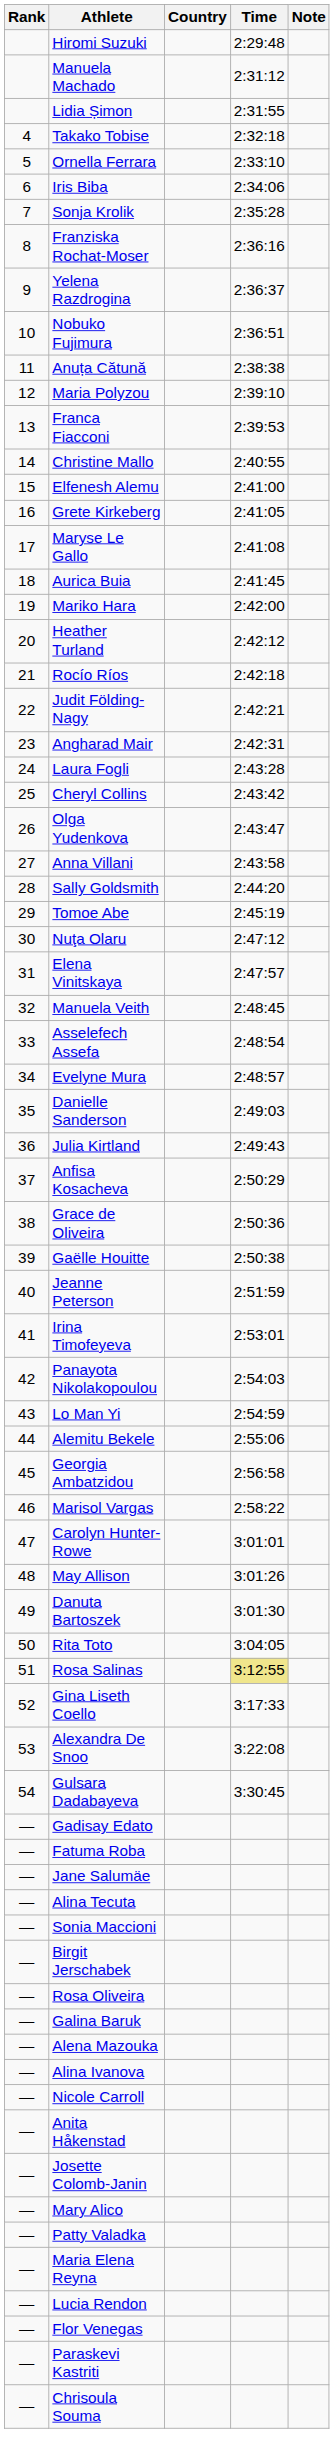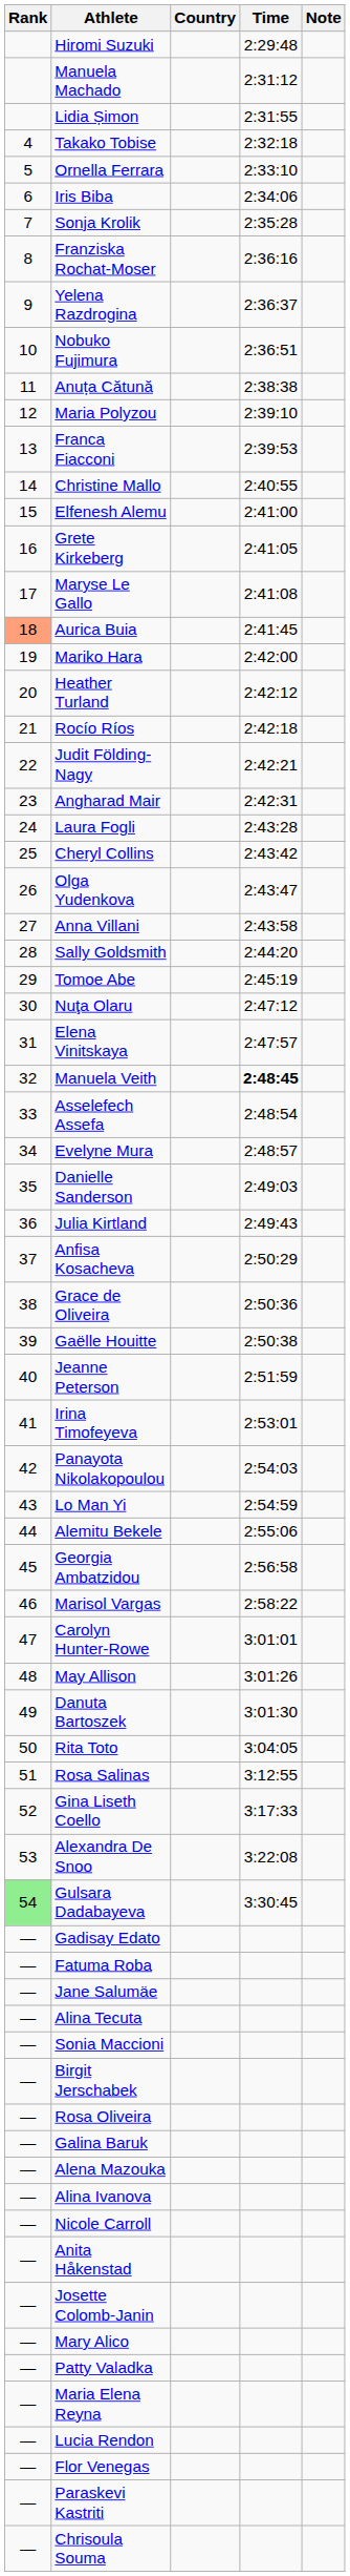Aurica Buia | Rank: no background -> lightsalmon background
Manuela Veith | Time: normal -> bold
Rosa Salinas | Time: khaki background -> no background
Gulsara Dadabayeva | Rank: no background -> lightgreen background
